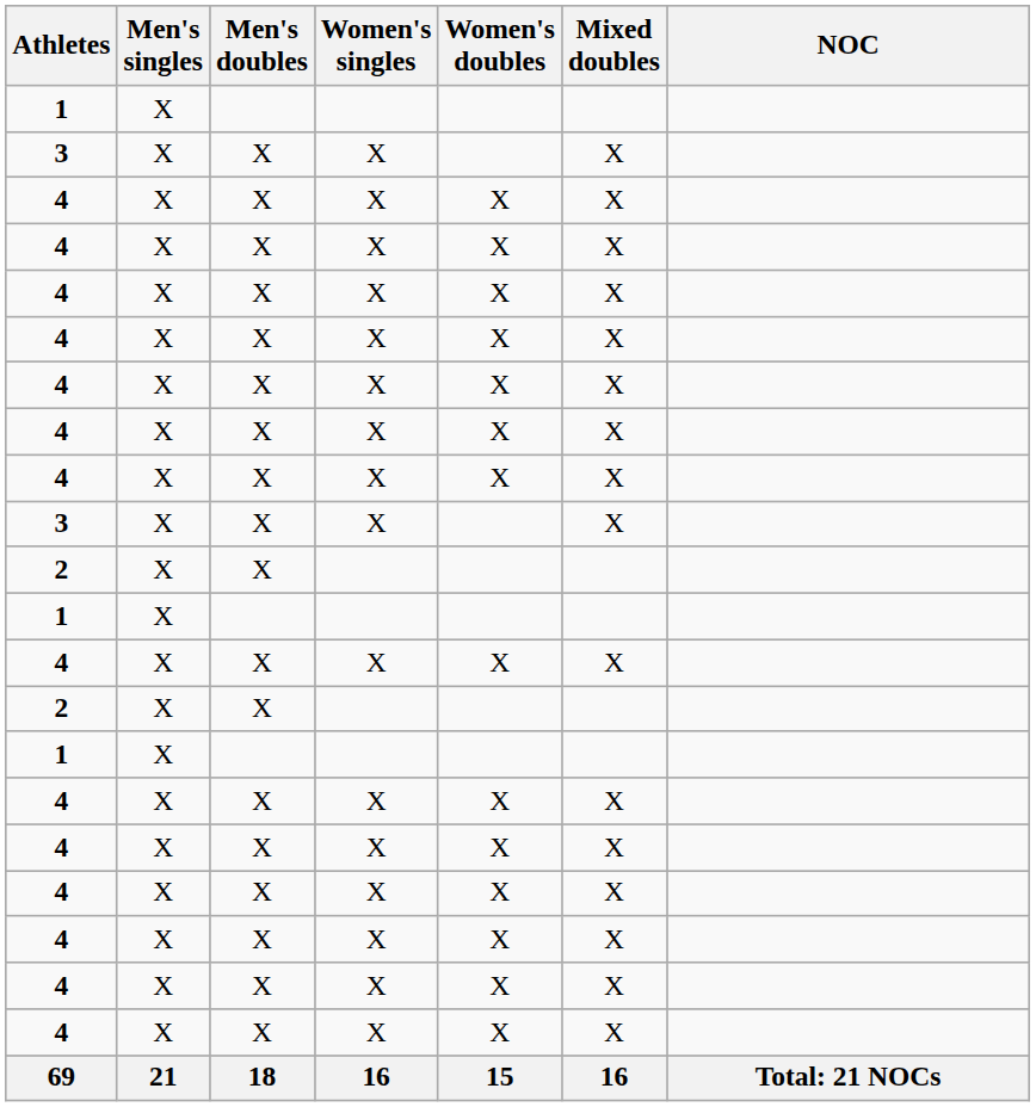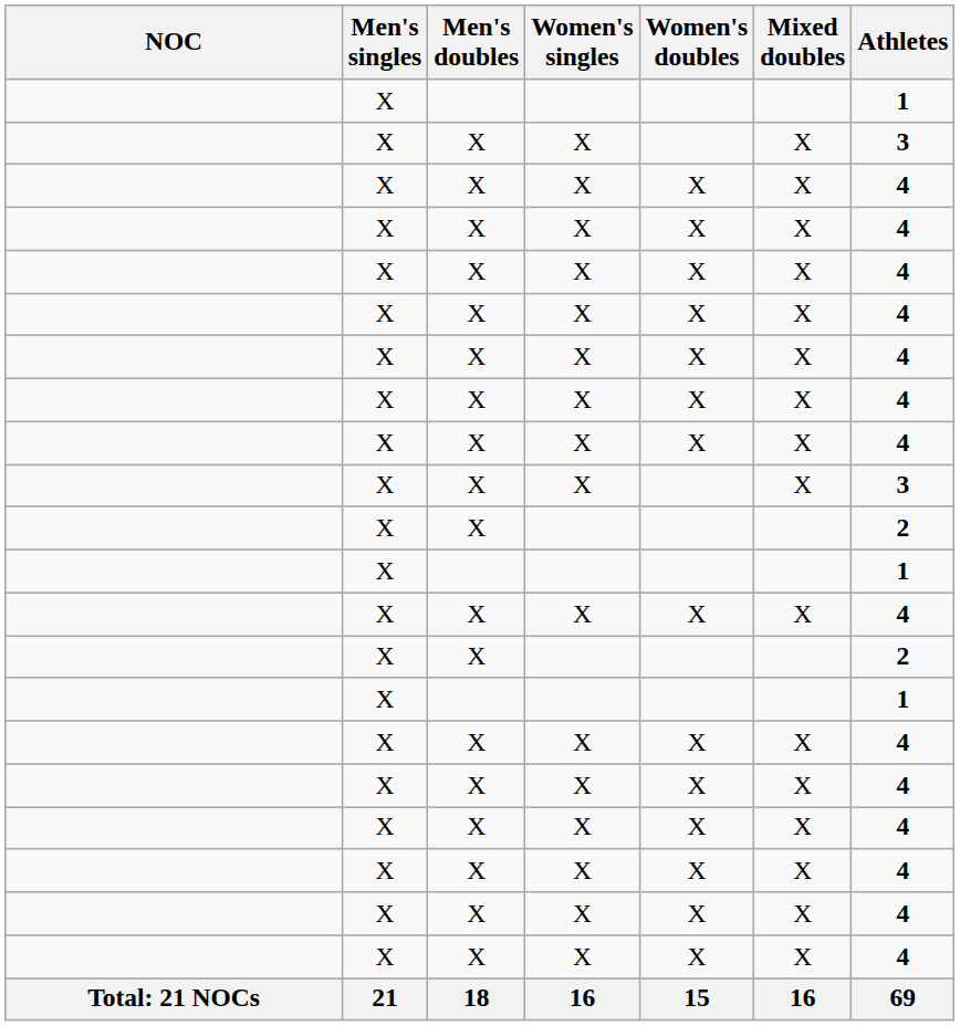columns swapped: NOC <-> Athletes
